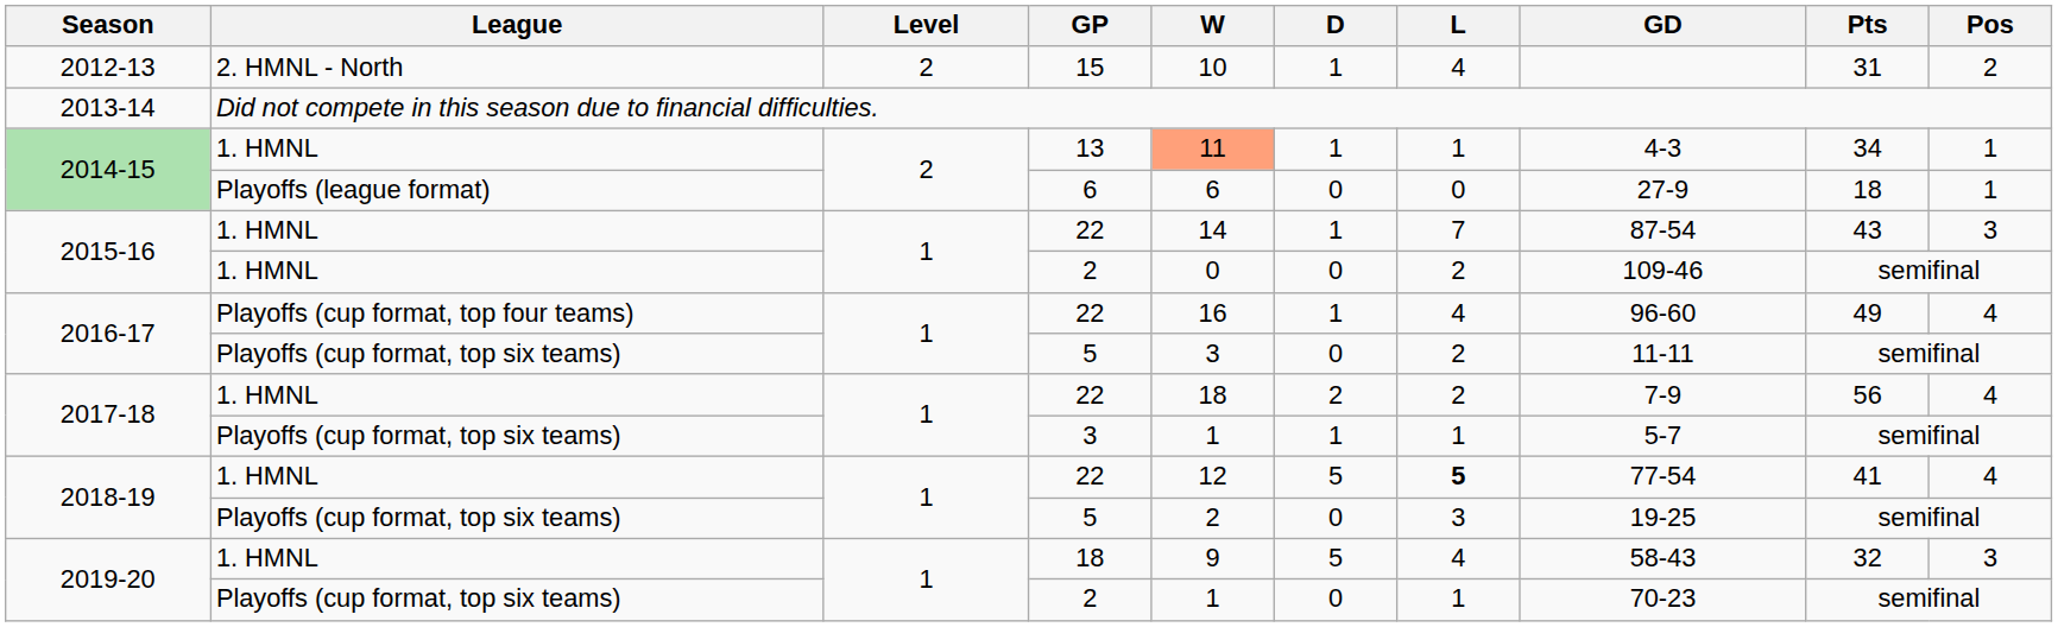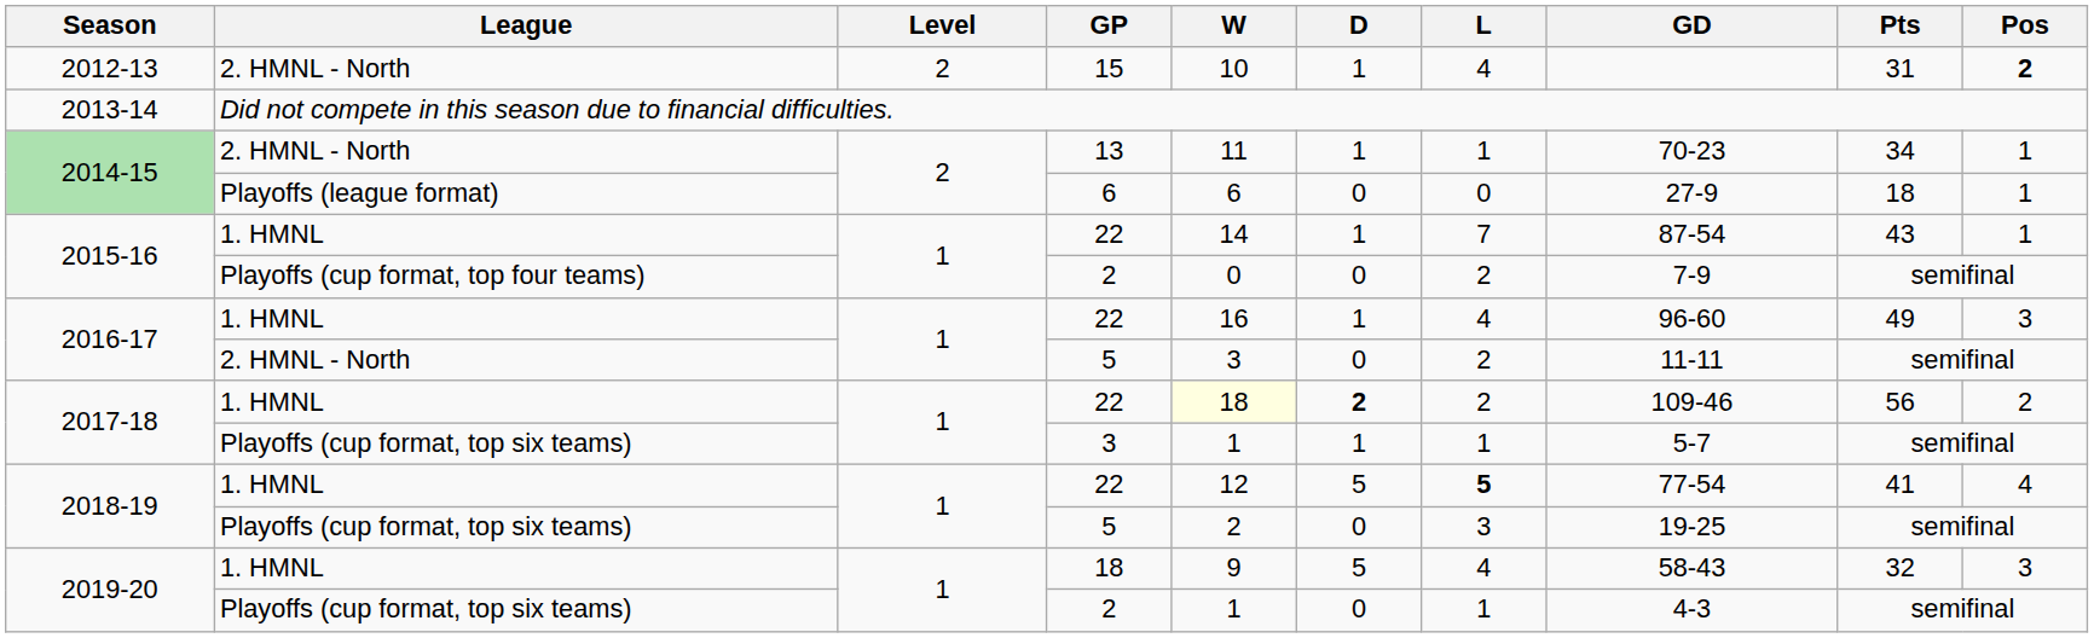15 | Pos: normal -> bold
13 | League: 1. HMNL -> 2. HMNL - North
13 | W: lightsalmon background -> no background
13 | GD: 4-3 -> 70-23
2015-16 / 22 | Pos: 3 -> 1
2015-16 / 2 | League: 1. HMNL -> Playoffs (cup format, top four teams)
2015-16 / 2 | GD: 109-46 -> 7-9
2016-17 / 22 | League: Playoffs (cup format, top four teams) -> 1. HMNL
2016-17 / 22 | Pos: 4 -> 3
2016-17 / 5 | League: Playoffs (cup format, top six teams) -> 2. HMNL - North
2017-18 / 22 | W: no background -> lightyellow background
2017-18 / 22 | D: normal -> bold
2017-18 / 22 | GD: 7-9 -> 109-46
2017-18 / 22 | Pos: 4 -> 2
2019-20 / 2 | GD: 70-23 -> 4-3
